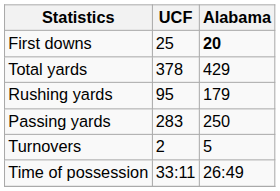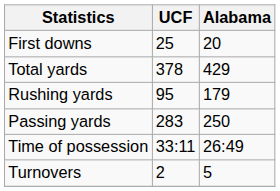First downs | Alabama: bold -> normal
rows swapped: Turnovers <-> Time of possession
